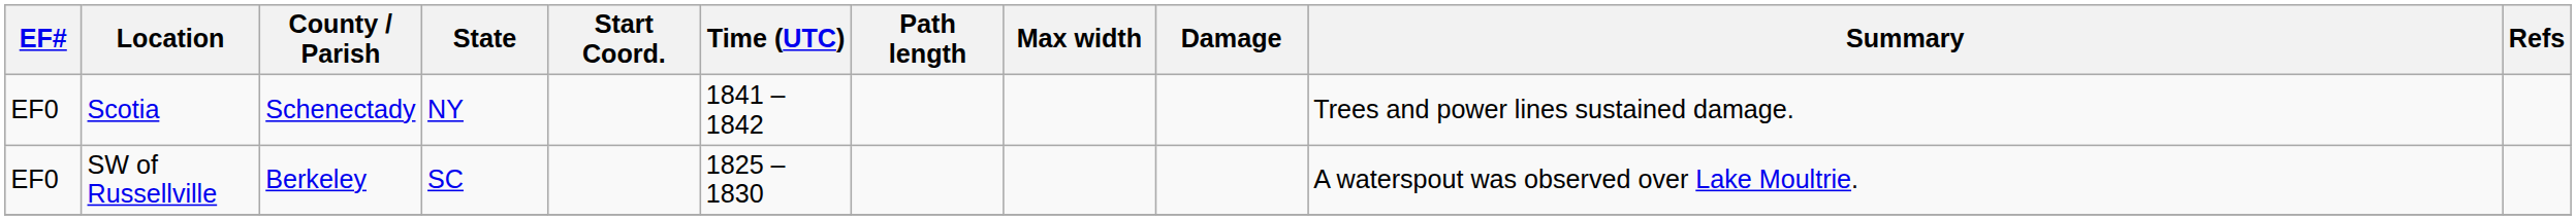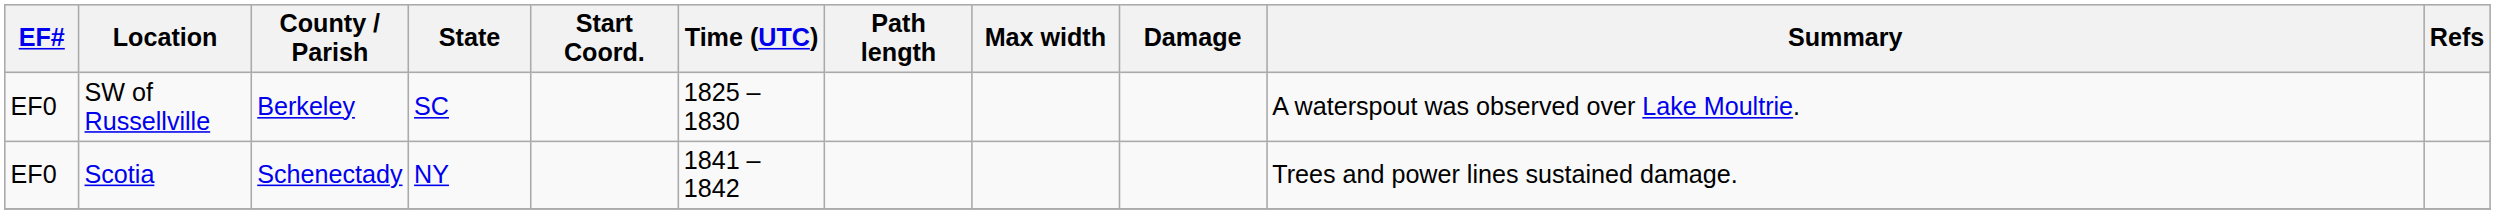rows swapped: SW of Russellville <-> Scotia
